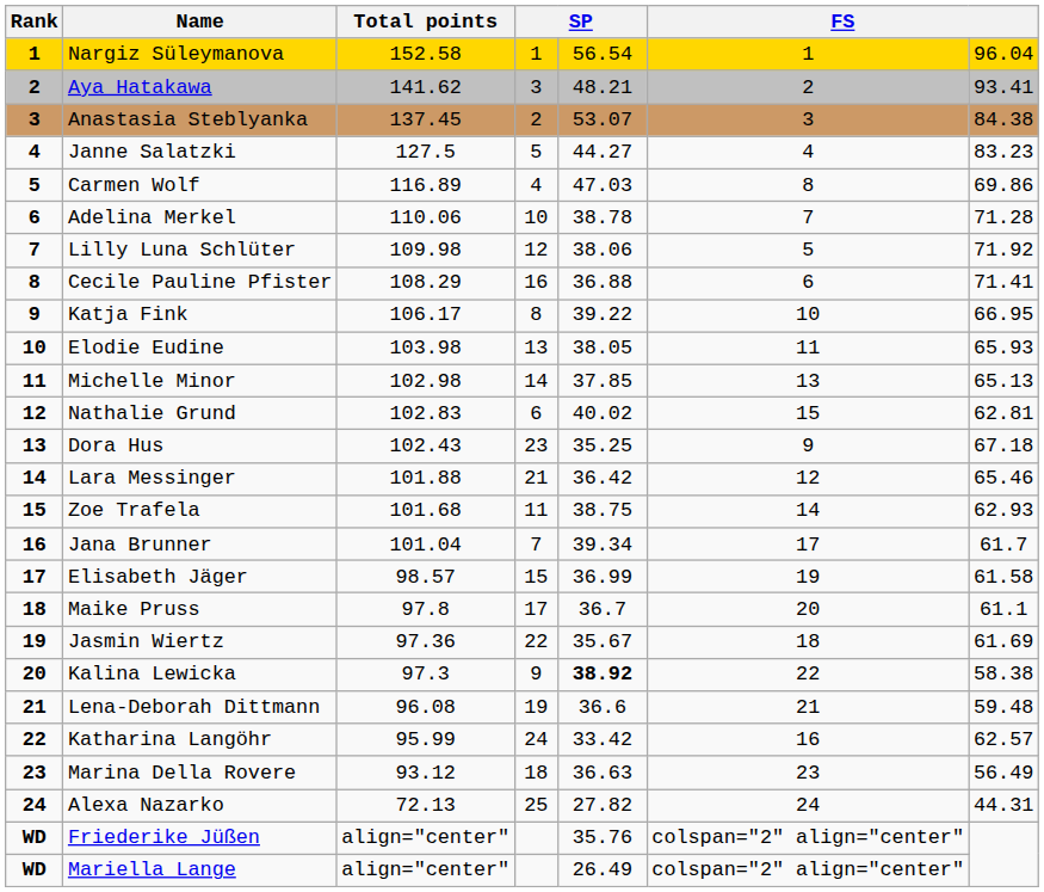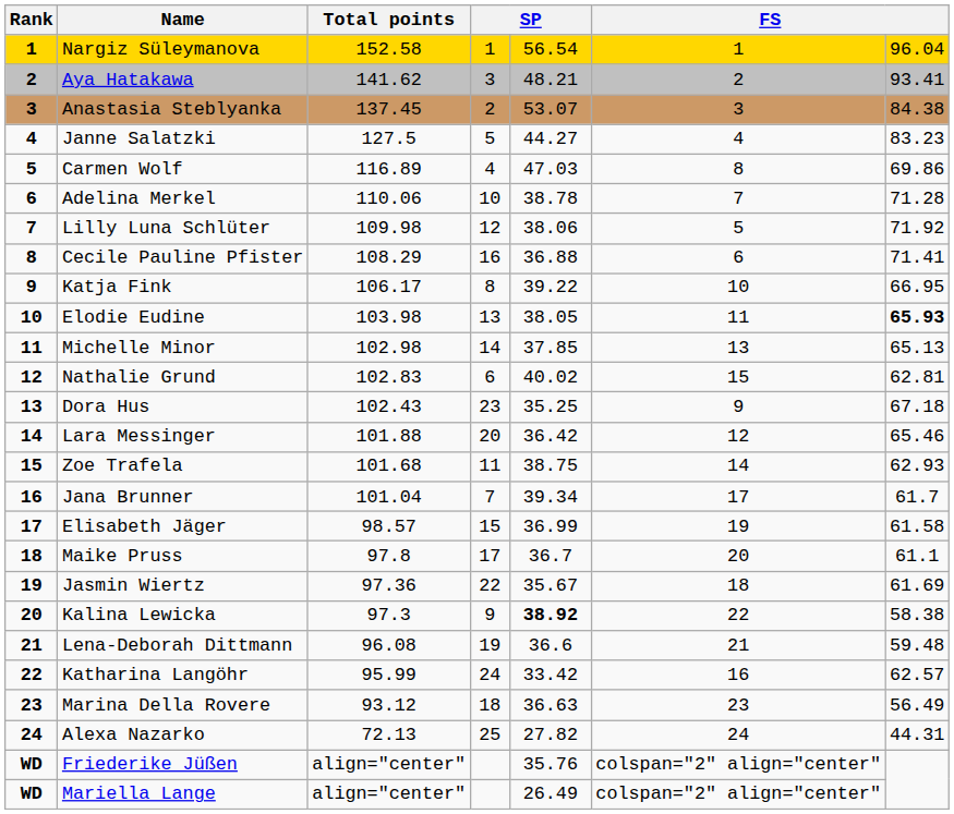Elodie Eudine | column 7: normal -> bold
Lara Messinger | column 4: 21 -> 20
